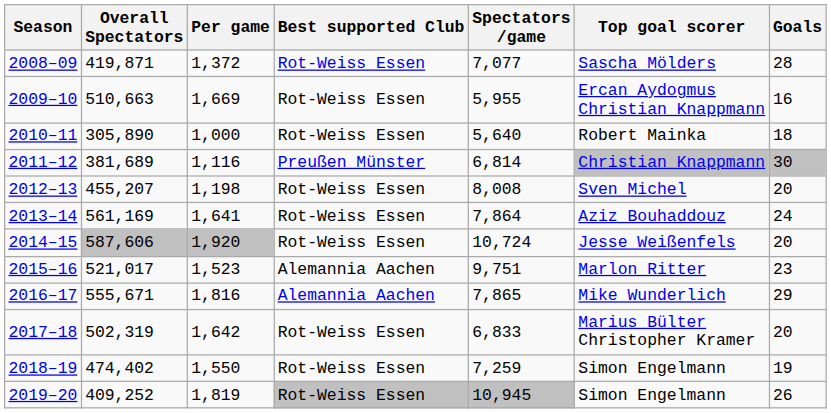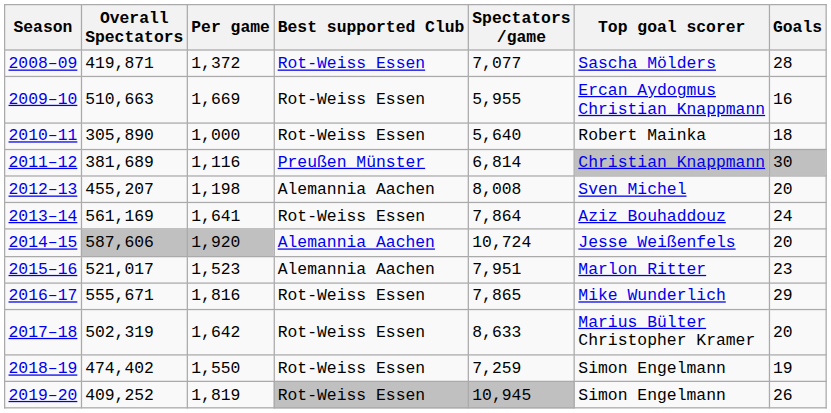2012–13 | Best supported Club: Rot-Weiss Essen -> Alemannia Aachen
2014–15 | Best supported Club: Rot-Weiss Essen -> Alemannia Aachen
2015–16 | Spectators /game: 9,751 -> 7,951
2016–17 | Best supported Club: Alemannia Aachen -> Rot-Weiss Essen
2017–18 | Spectators /game: 6,833 -> 8,633
